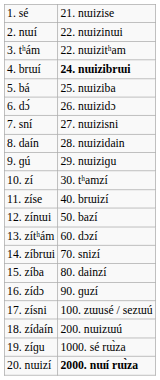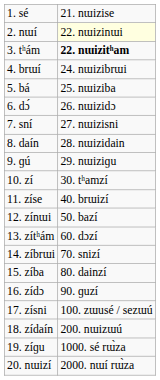2. nɯí | column 2: no background -> lightyellow background
3. tʰám | column 2: normal -> bold
4. brɯí | column 2: bold -> normal
20. nɯizí | column 2: bold -> normal
